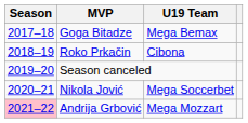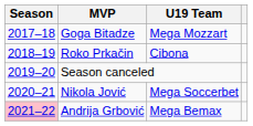Goga Bitadze | U19 Team: Mega Bemax -> Mega Mozzart
Andrija Grbović | U19 Team: Mega Mozzart -> Mega Bemax
